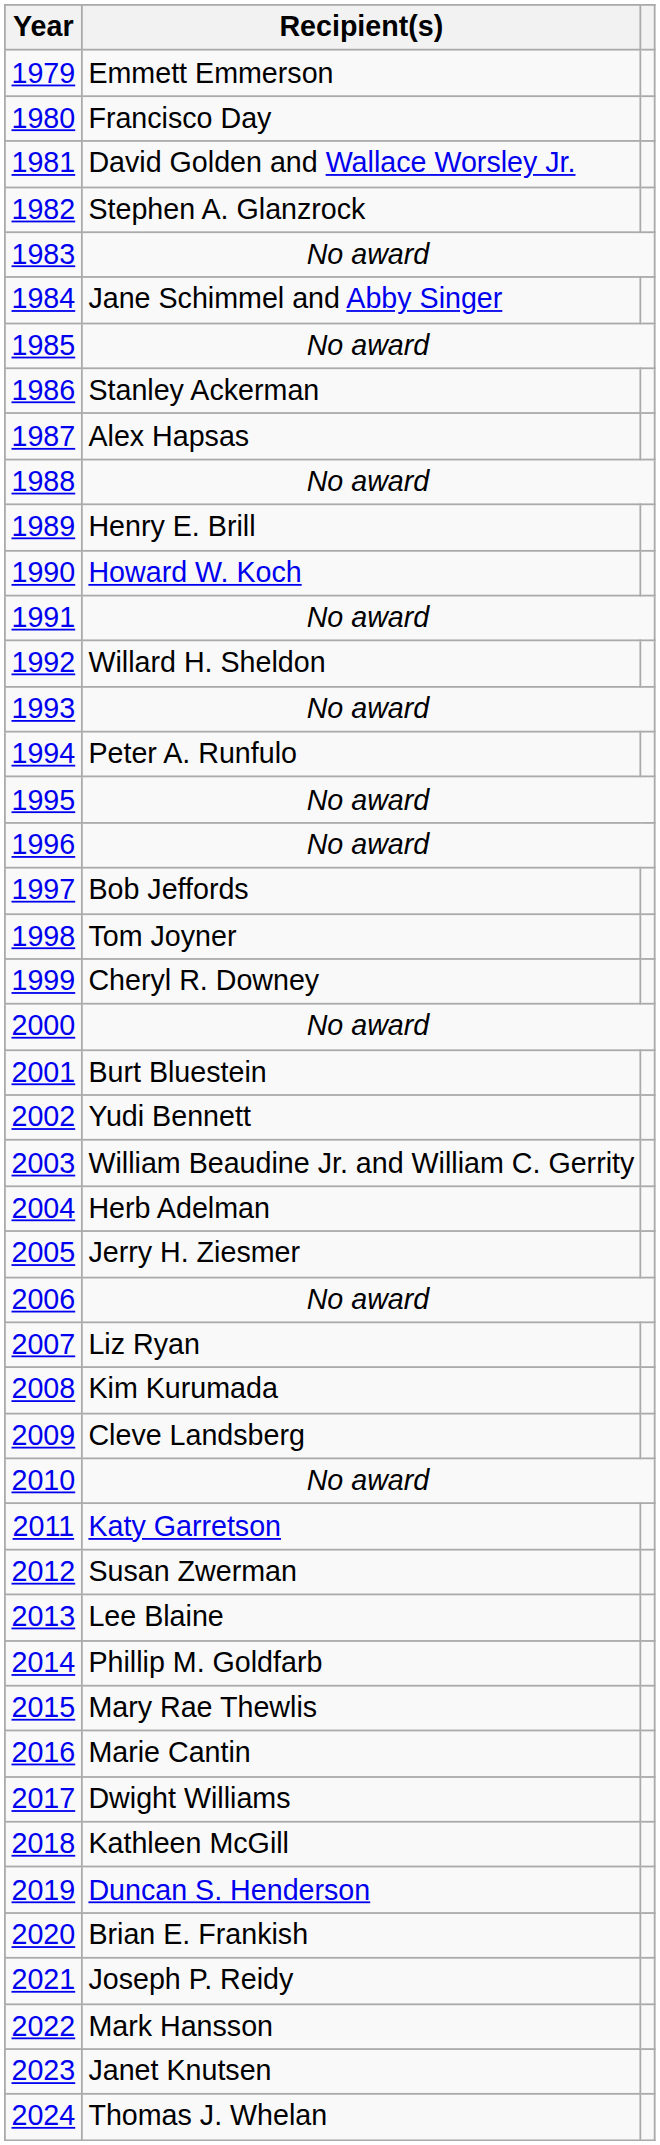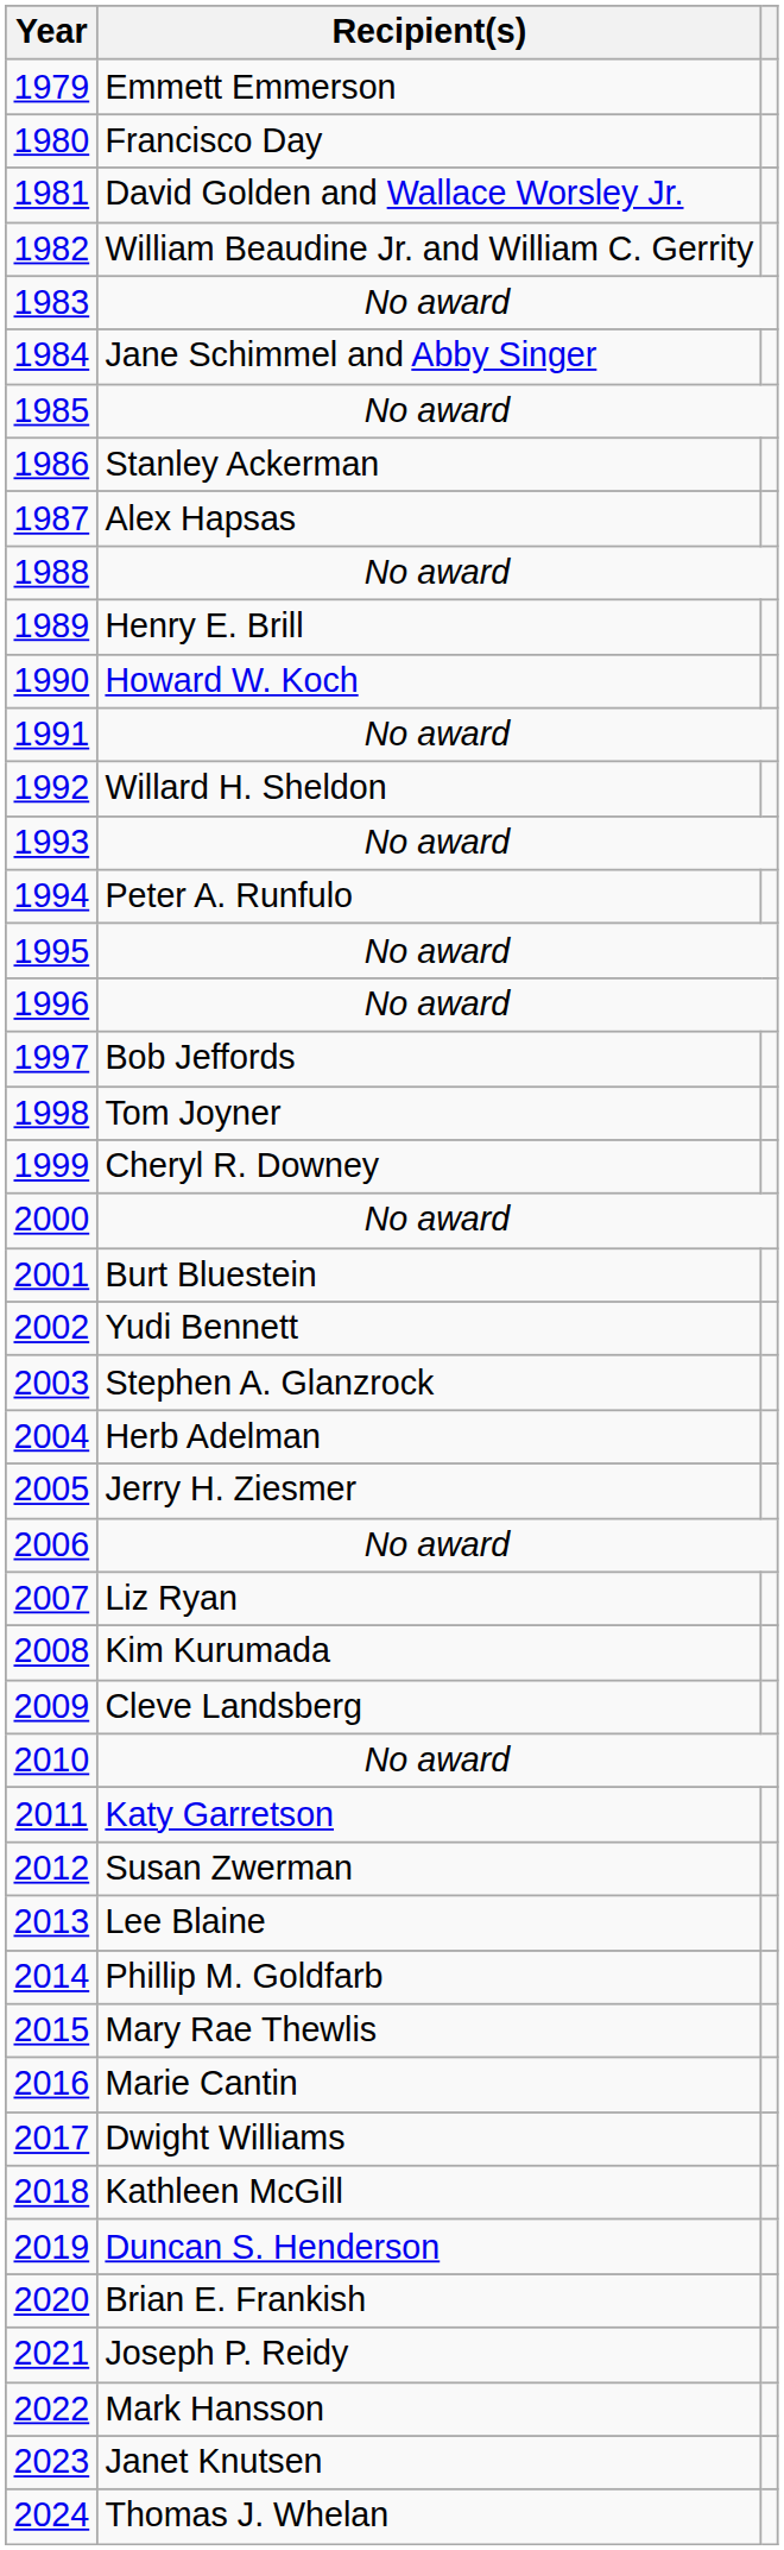1982 | Recipient(s): Stephen A. Glanzrock -> William Beaudine Jr. and William C. Gerrity
2003 | Recipient(s): William Beaudine Jr. and William C. Gerrity -> Stephen A. Glanzrock
